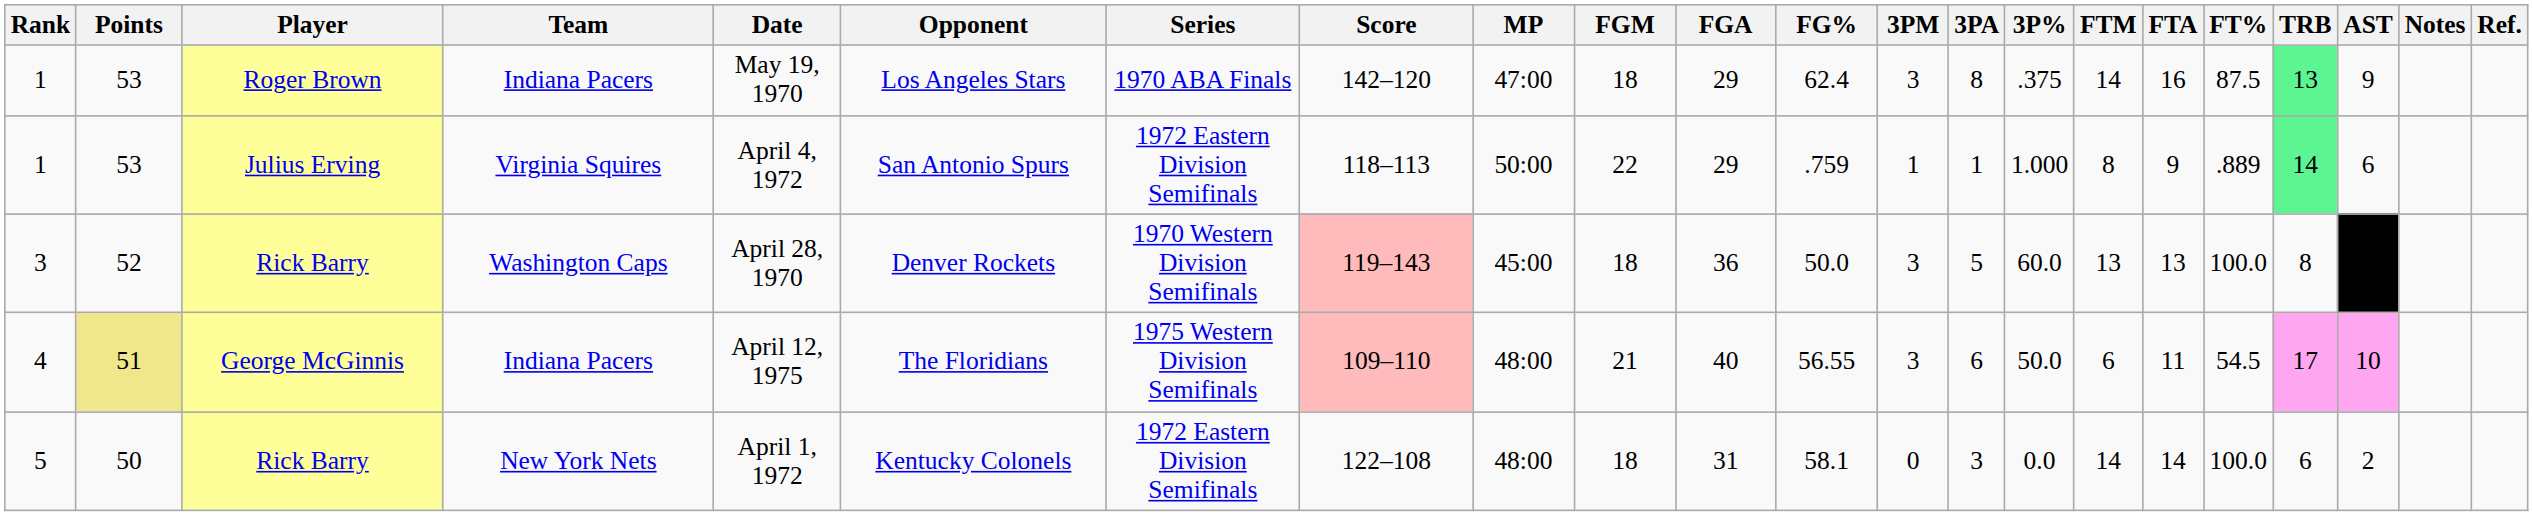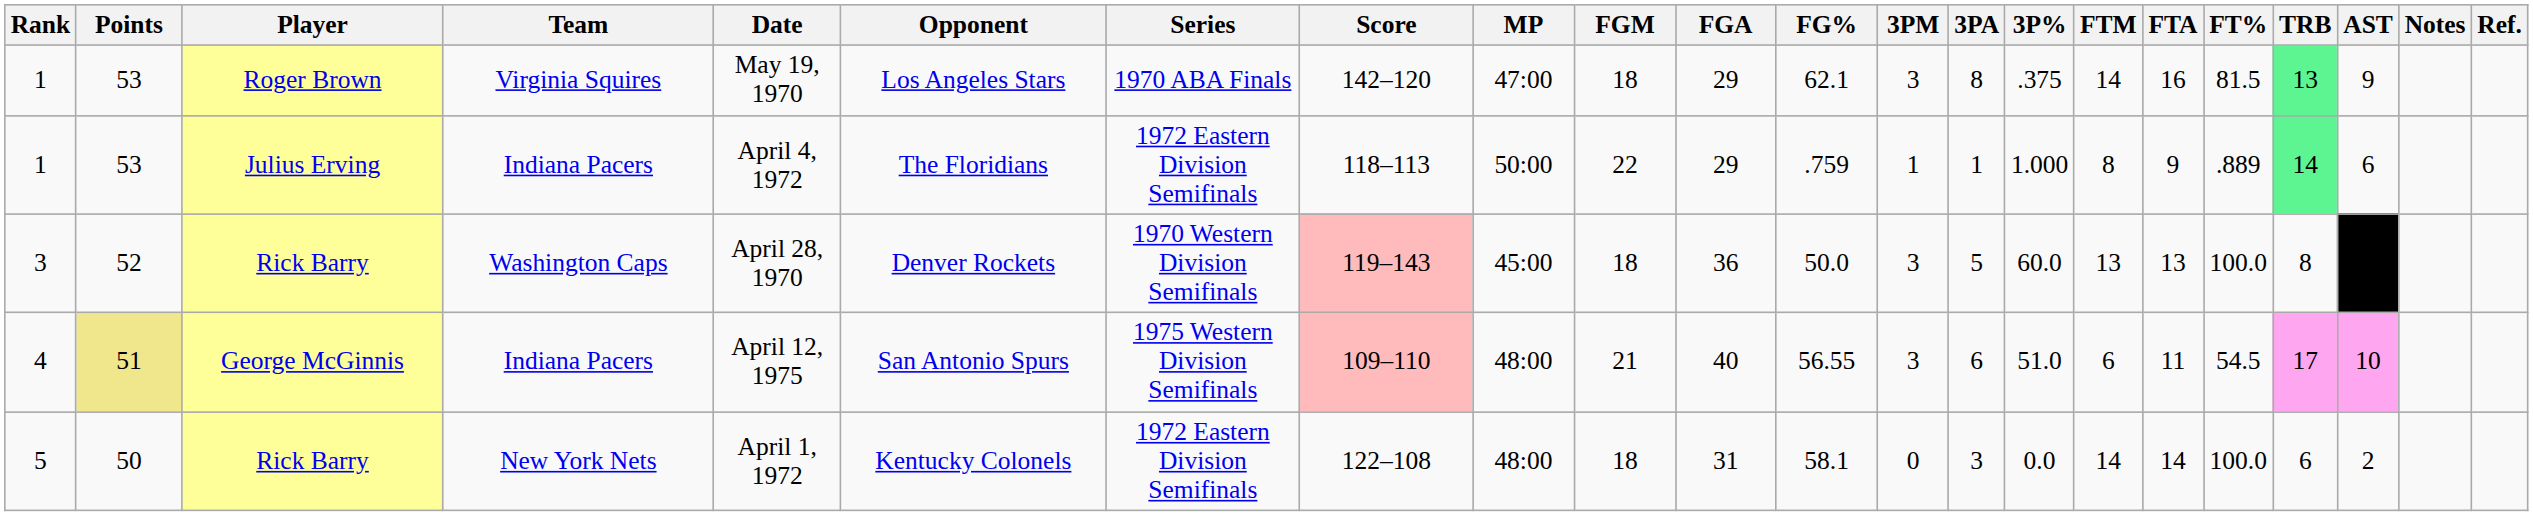1 / Roger Brown | Team: Indiana Pacers -> Virginia Squires
1 / Roger Brown | FG%: 62.4 -> 62.1
1 / Roger Brown | FT%: 87.5 -> 81.5
1 / Julius Erving | Team: Virginia Squires -> Indiana Pacers
1 / Julius Erving | Opponent: San Antonio Spurs -> The Floridians
4 | Opponent: The Floridians -> San Antonio Spurs
4 | 3P%: 50.0 -> 51.0
